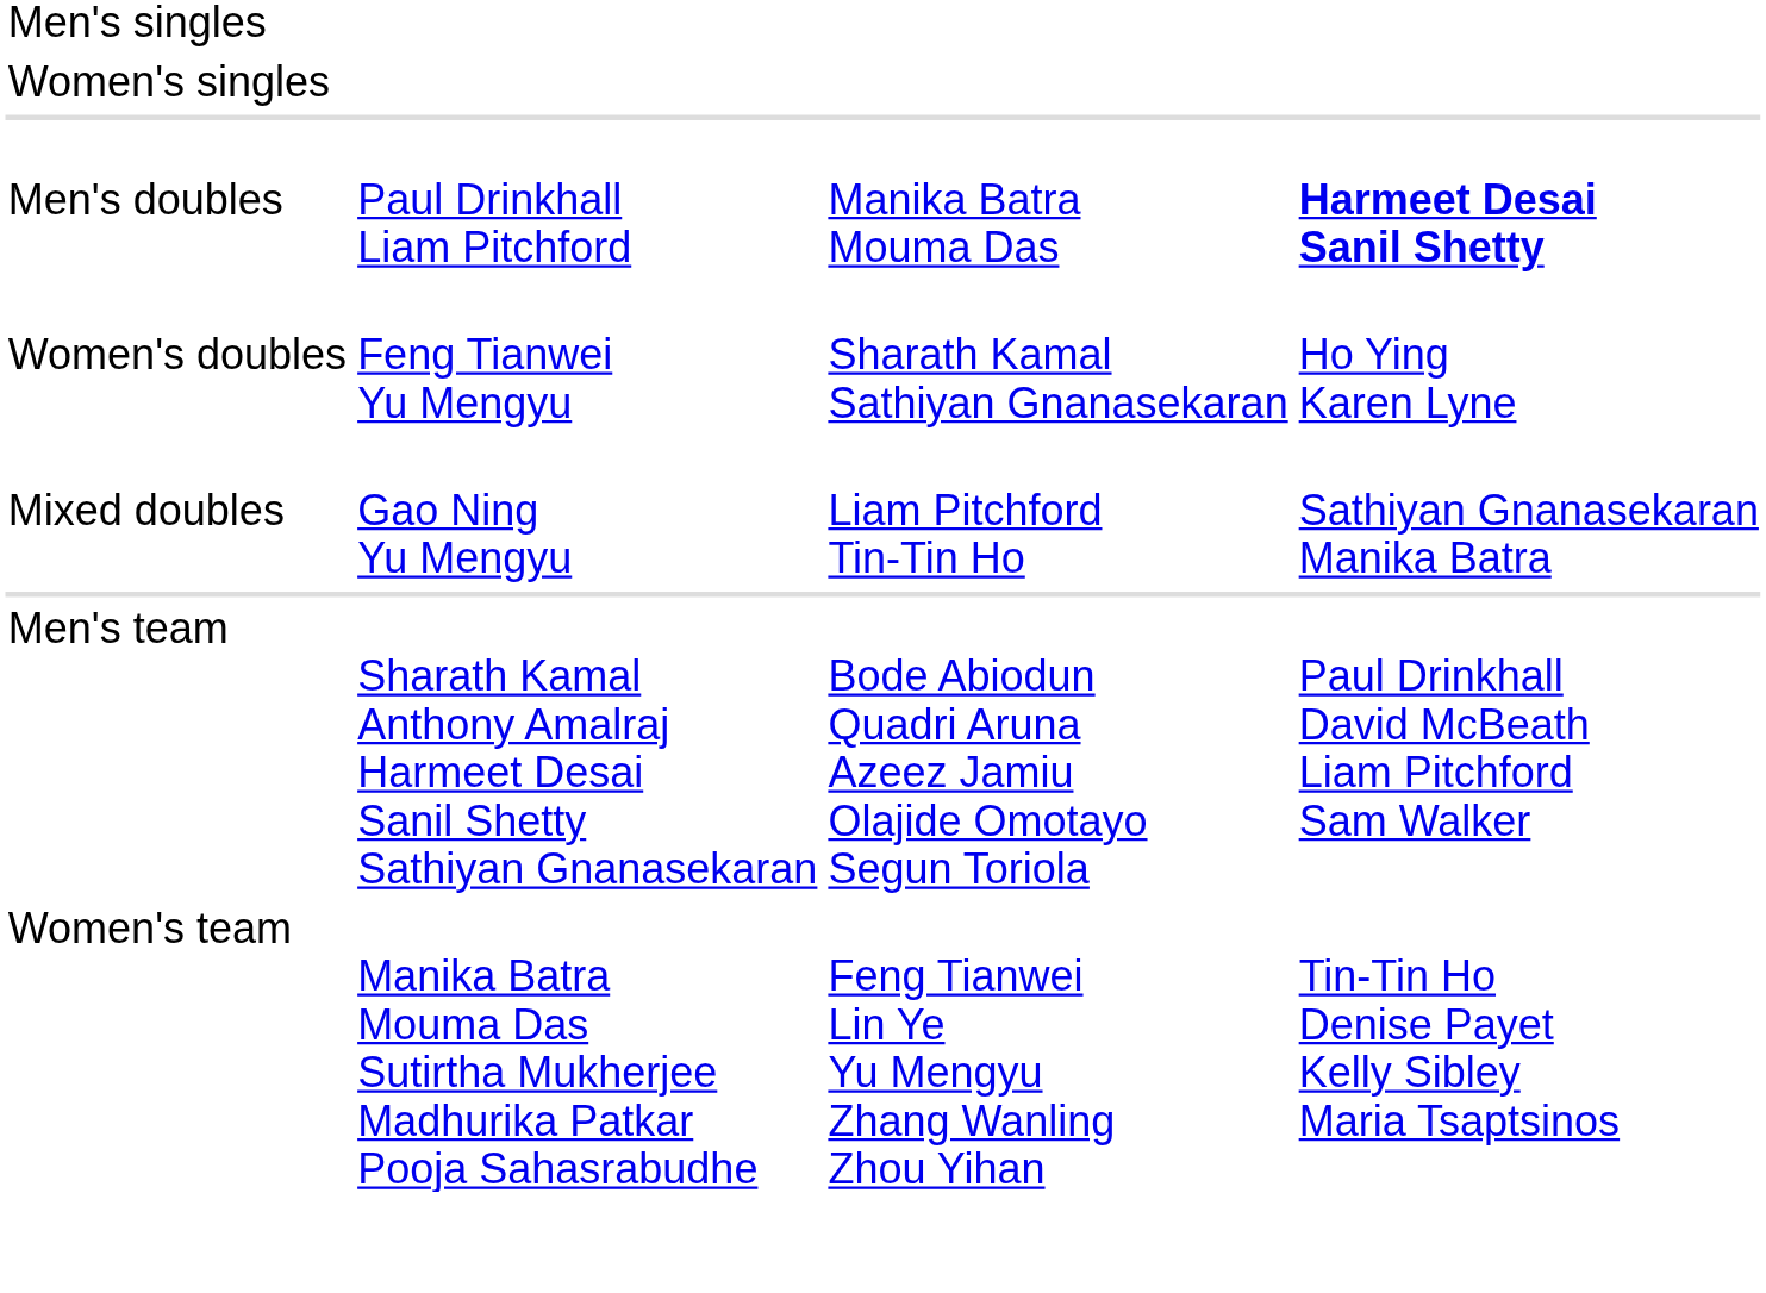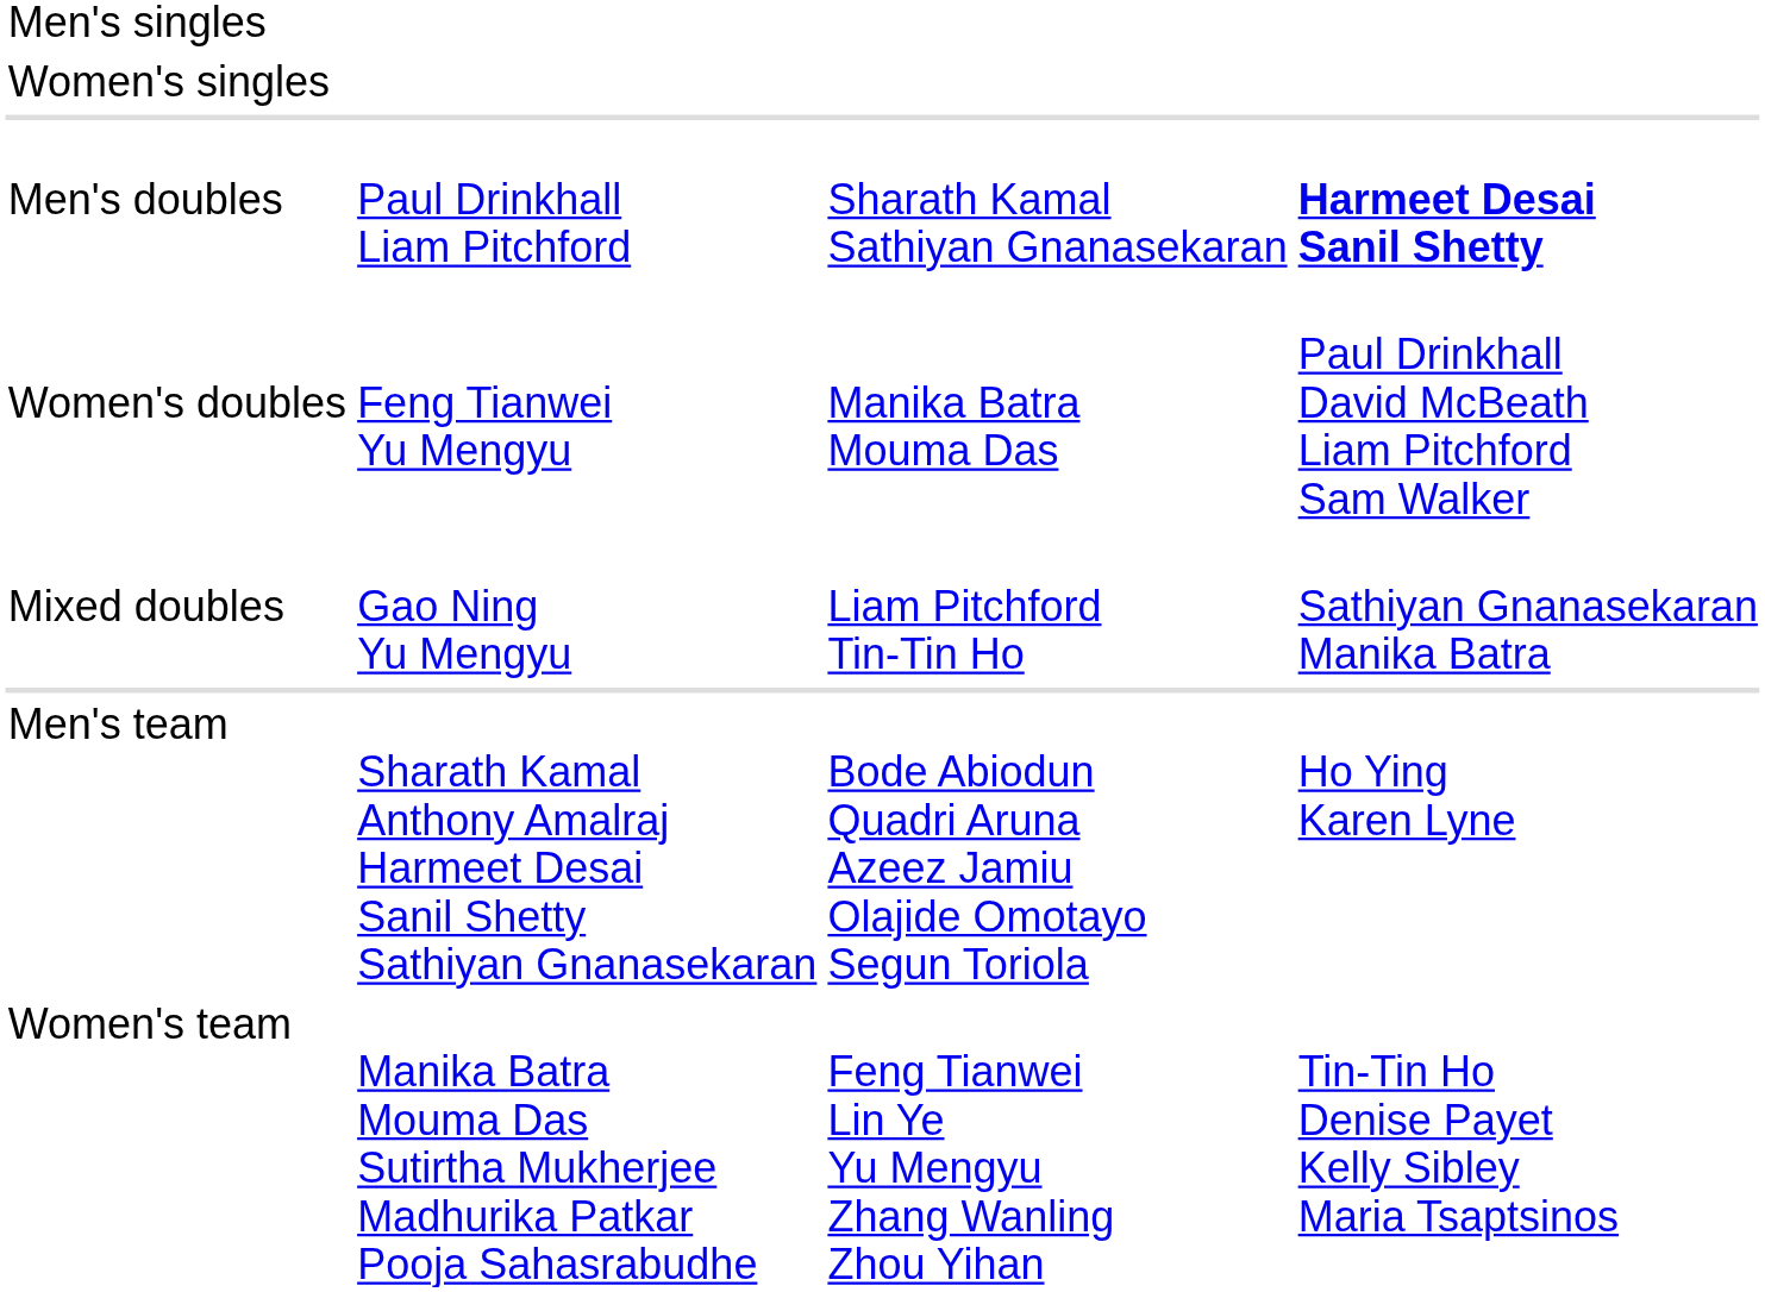Men's doubles | column 3: Manika Batra Mouma Das -> Sharath Kamal Sathiyan Gnanasekaran
Women's doubles | column 3: Sharath Kamal Sathiyan Gnanasekaran -> Manika Batra Mouma Das
Women's doubles | column 4: Ho Ying Karen Lyne -> Paul Drinkhall David McBeath Liam Pitchford Sam Walker
Men's team | column 4: Paul Drinkhall David McBeath Liam Pitchford Sam Walker -> Ho Ying Karen Lyne
